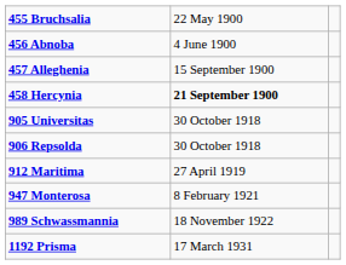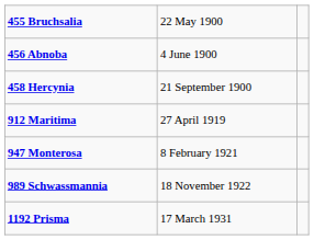- row: 457 Alleghenia | 15 September 1900
458 Hercynia | column 2: bold -> normal
- row: 905 Universitas | 30 October 1918
- row: 906 Repsolda | 30 October 1918
